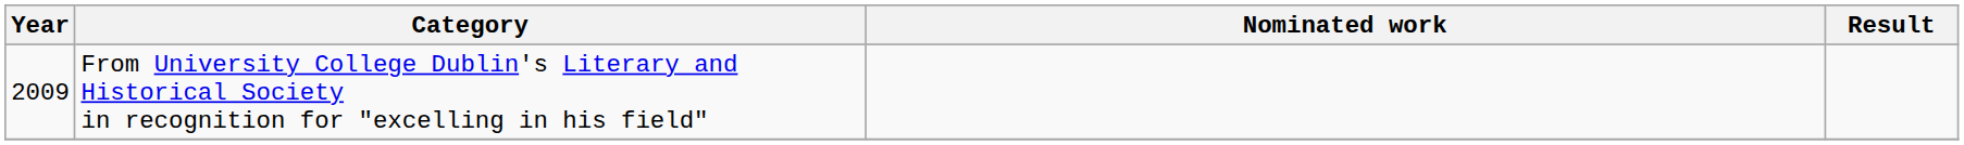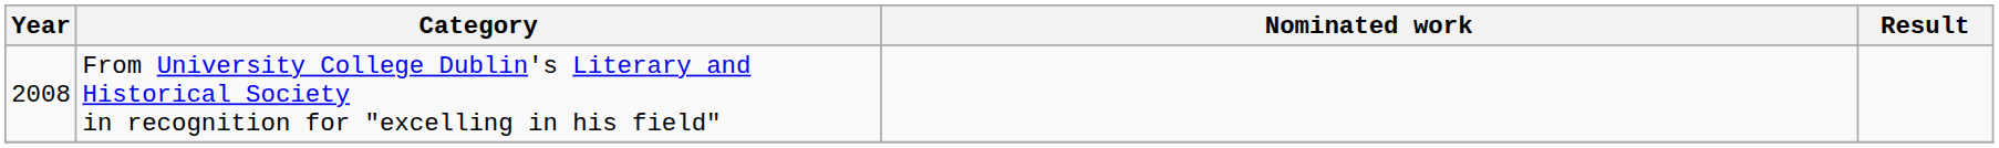row 2 | Year: 2009 -> 2008
